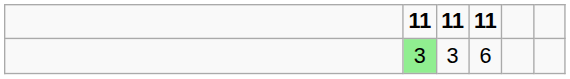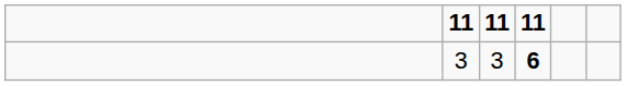row 2 | column 2: lightgreen background -> no background
row 2 | column 4: normal -> bold
